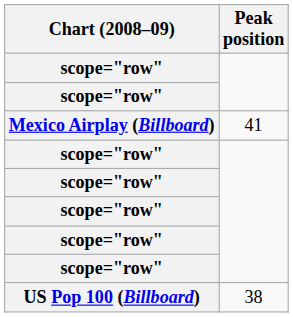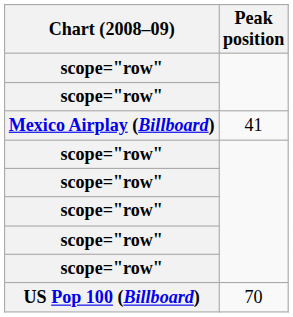US Pop 100 (Billboard) | Peak position: 38 -> 70
